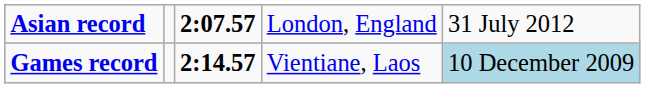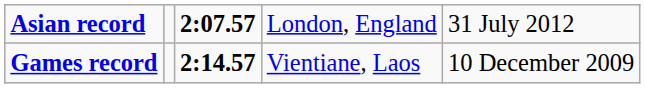Games record | column 5: lightblue background -> no background
